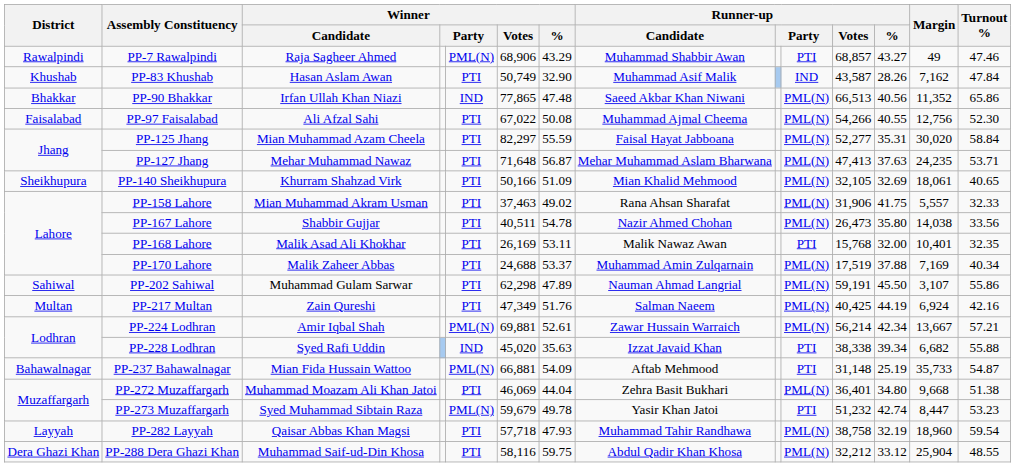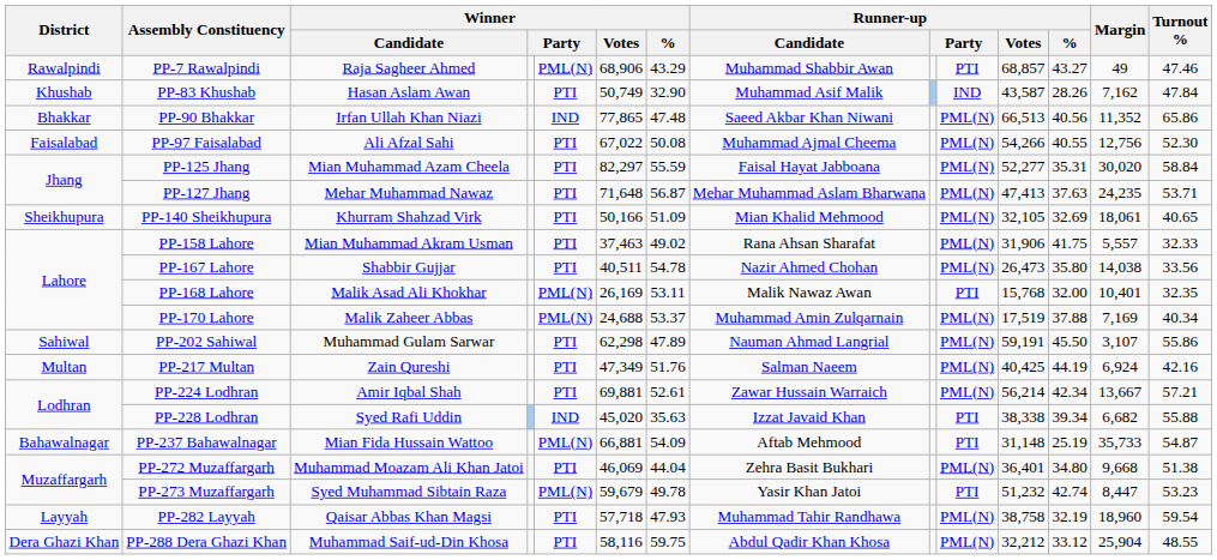PP-168 Lahore | column 5: PTI -> PML(N)
PP-170 Lahore | column 5: PTI -> PML(N)
PP-224 Lodhran | column 5: PML(N) -> PTI
